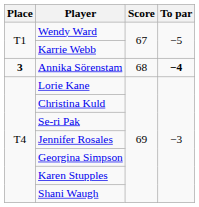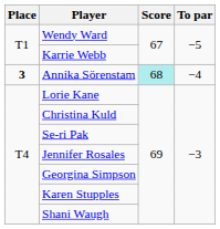Annika Sörenstam | Score: no background -> paleturquoise background
Annika Sörenstam | To par: bold -> normal
